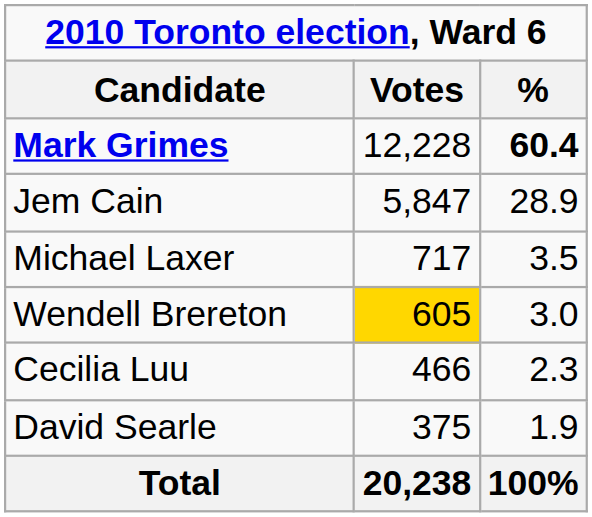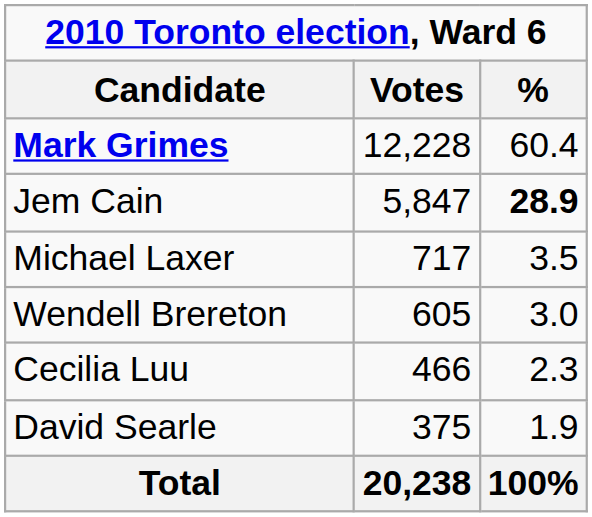Mark Grimes | %: bold -> normal
Jem Cain | %: normal -> bold
Wendell Brereton | Votes: gold background -> no background
